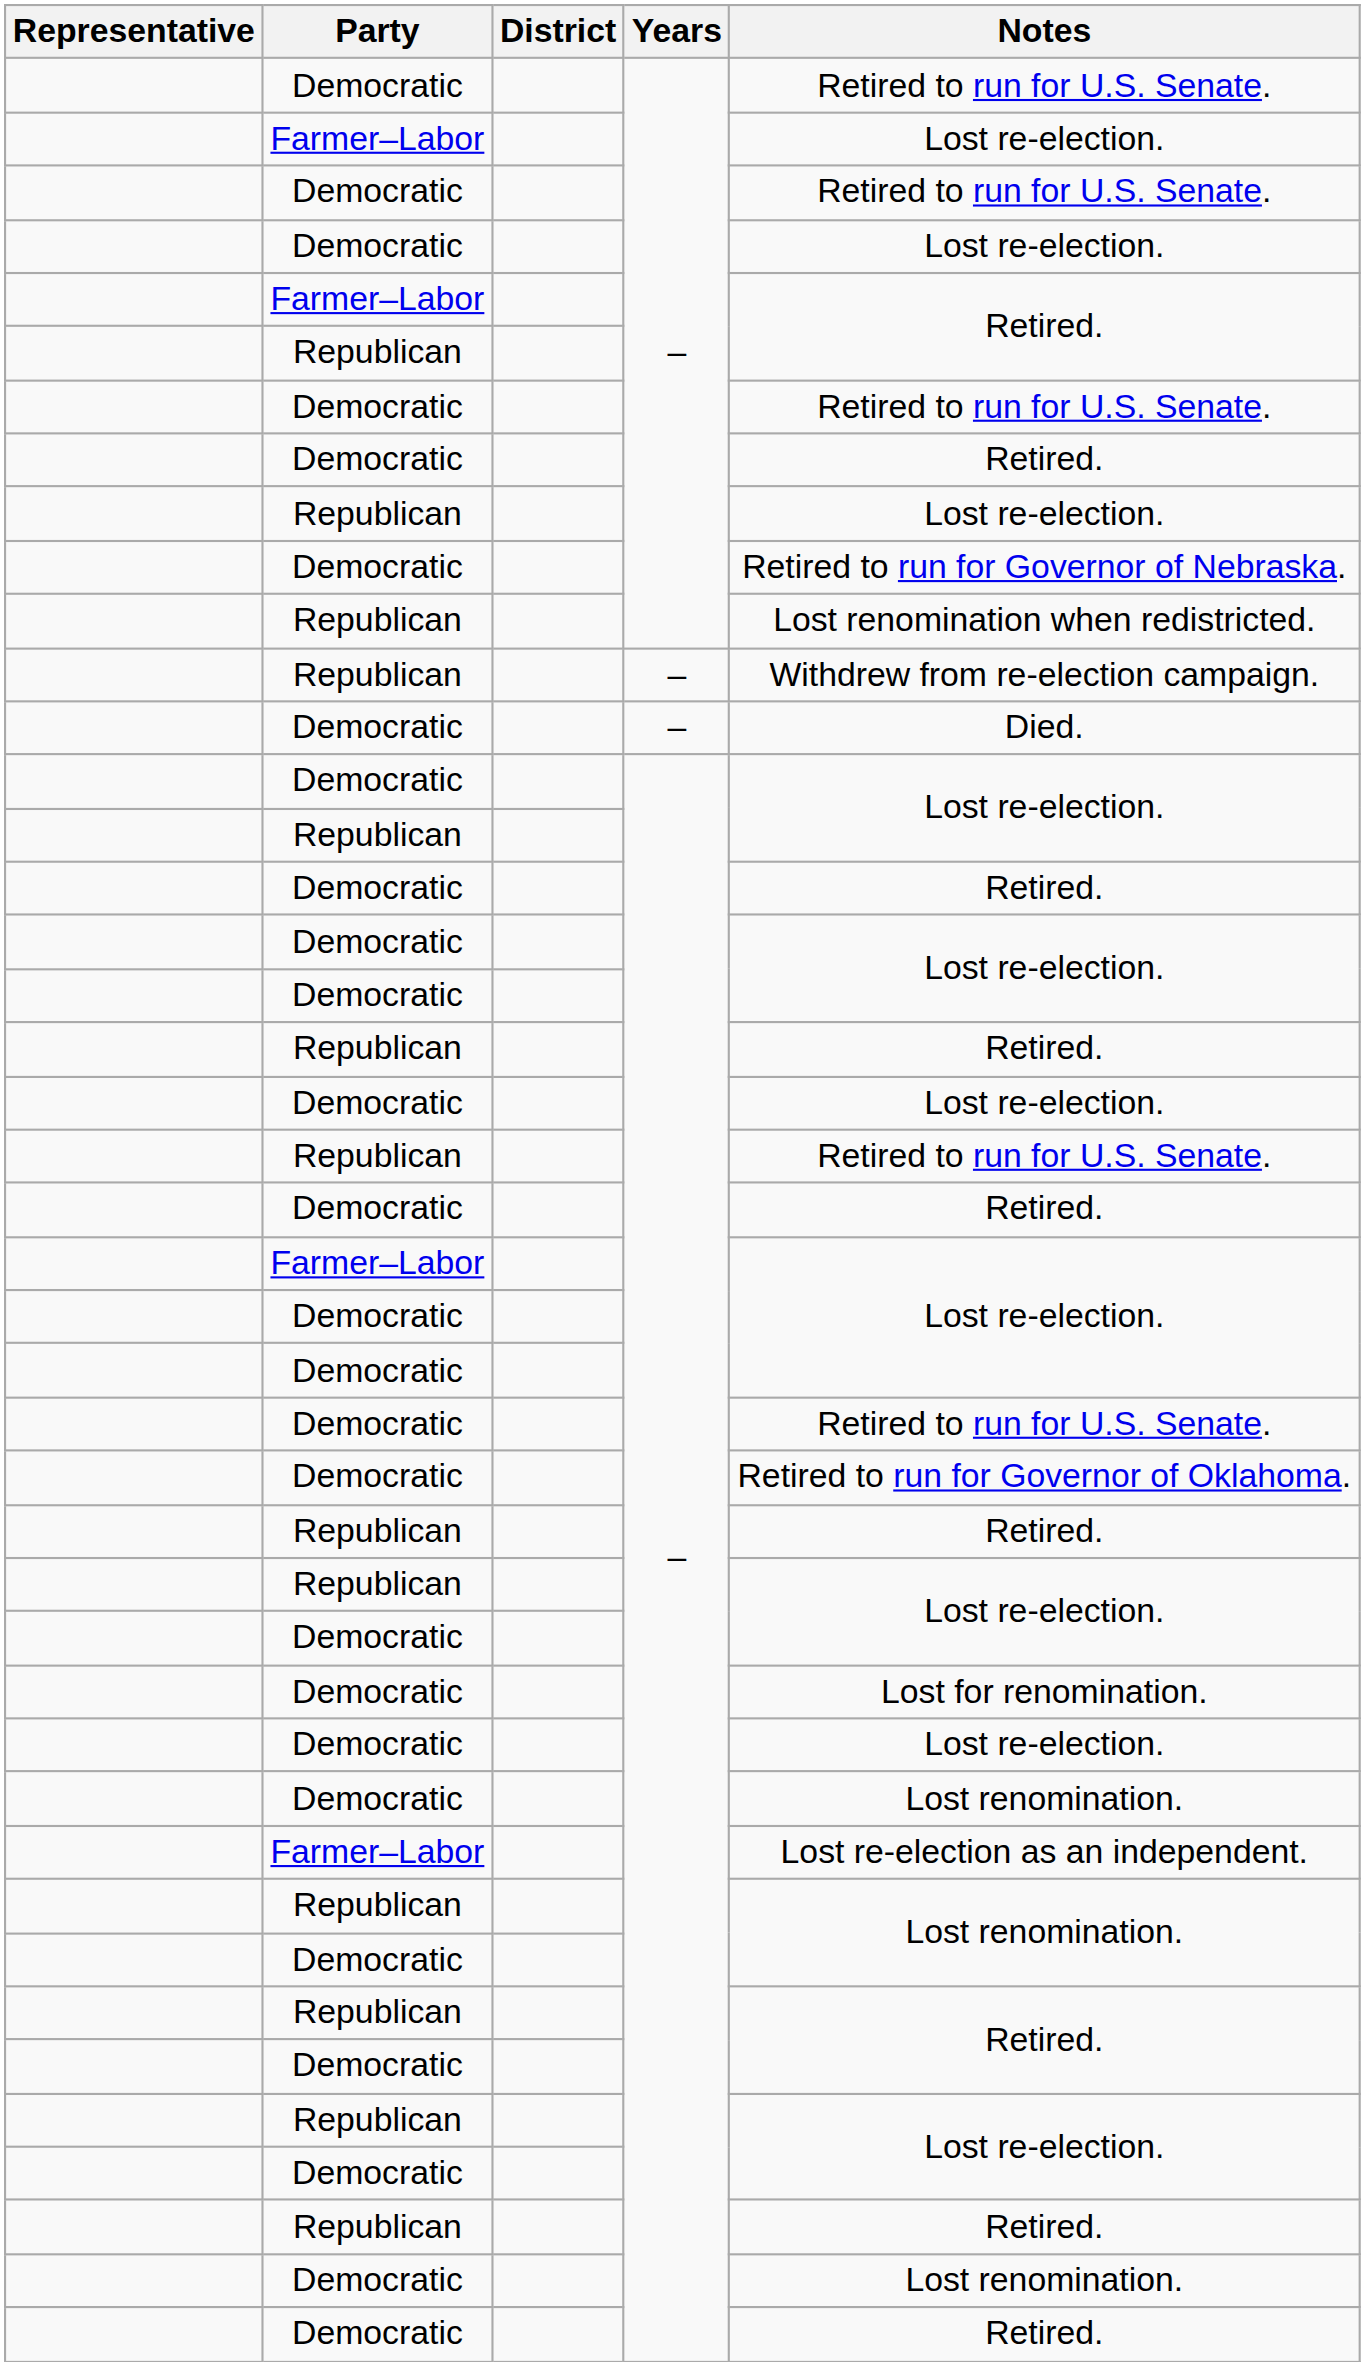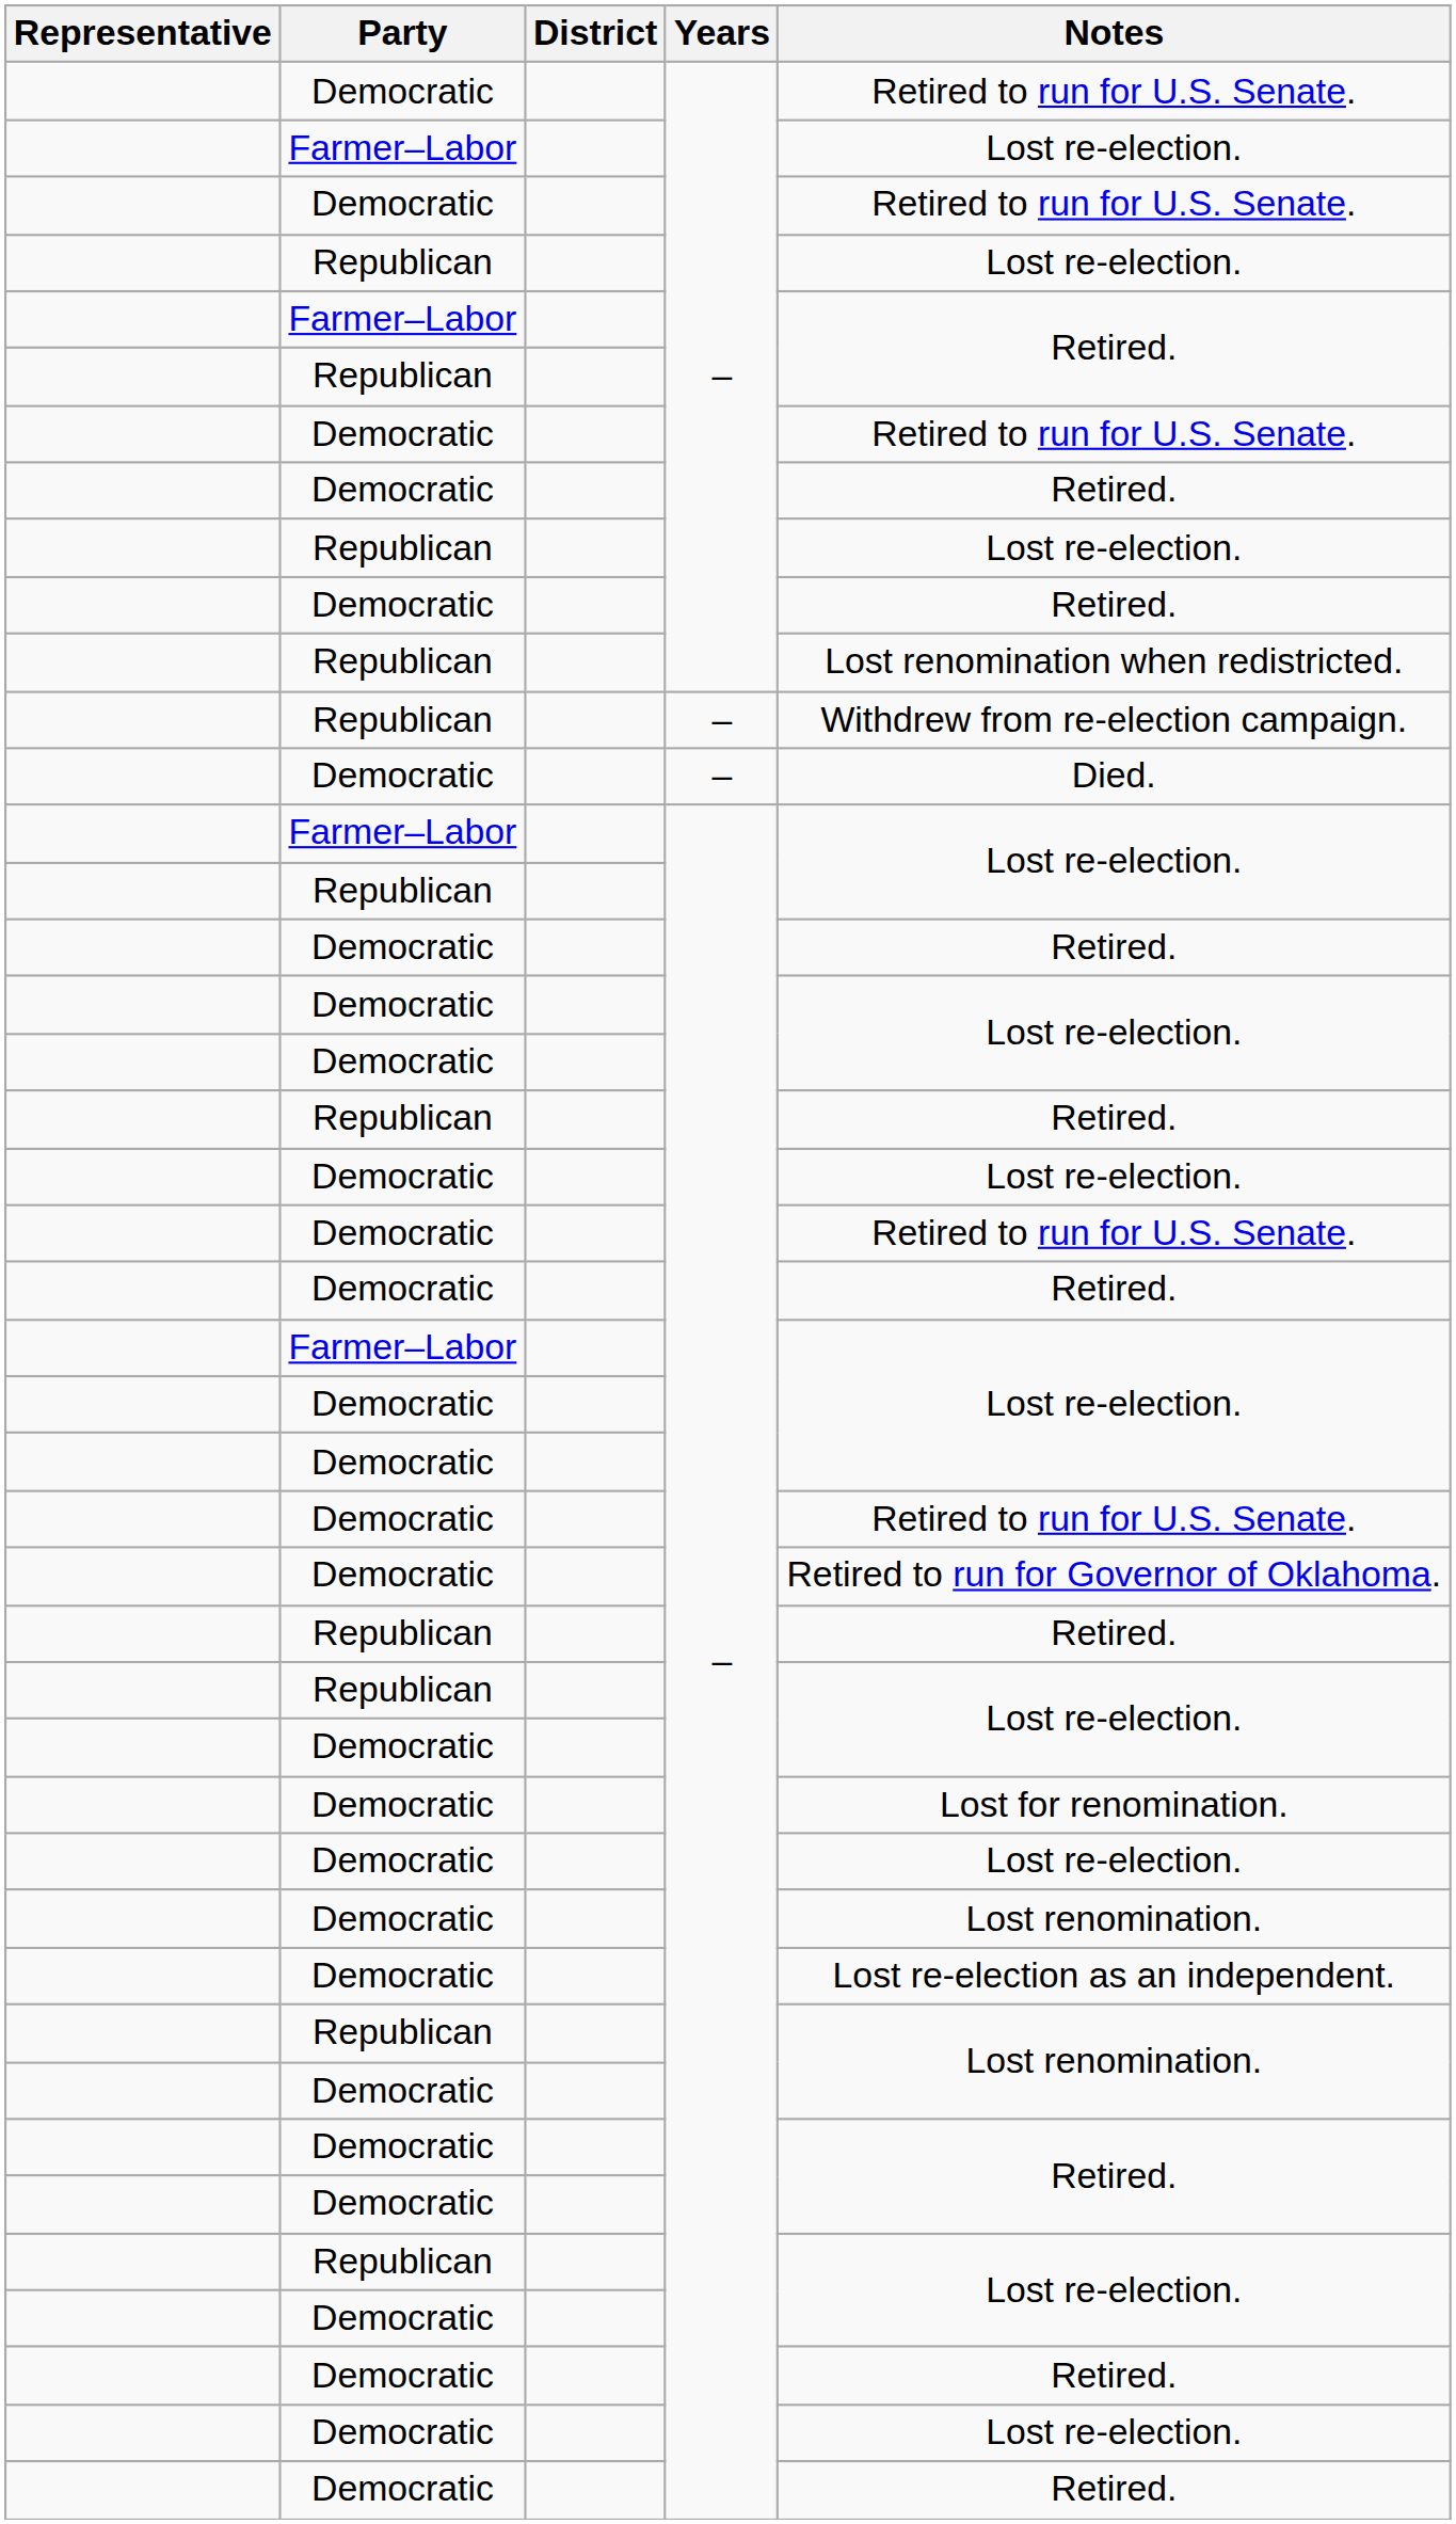row 5 | Party: Democratic -> Republican
row 11 | Notes: Retired to run for Governor of Nebraska. -> Retired.
row 15 | Party: Democratic -> Farmer–Labor
row 22 | Party: Republican -> Democratic
row 35 | Party: Farmer–Labor -> Democratic
row 38 | Party: Republican -> Democratic
row 42 | Party: Republican -> Democratic
row 43 | Notes: Lost renomination. -> Lost re-election.
